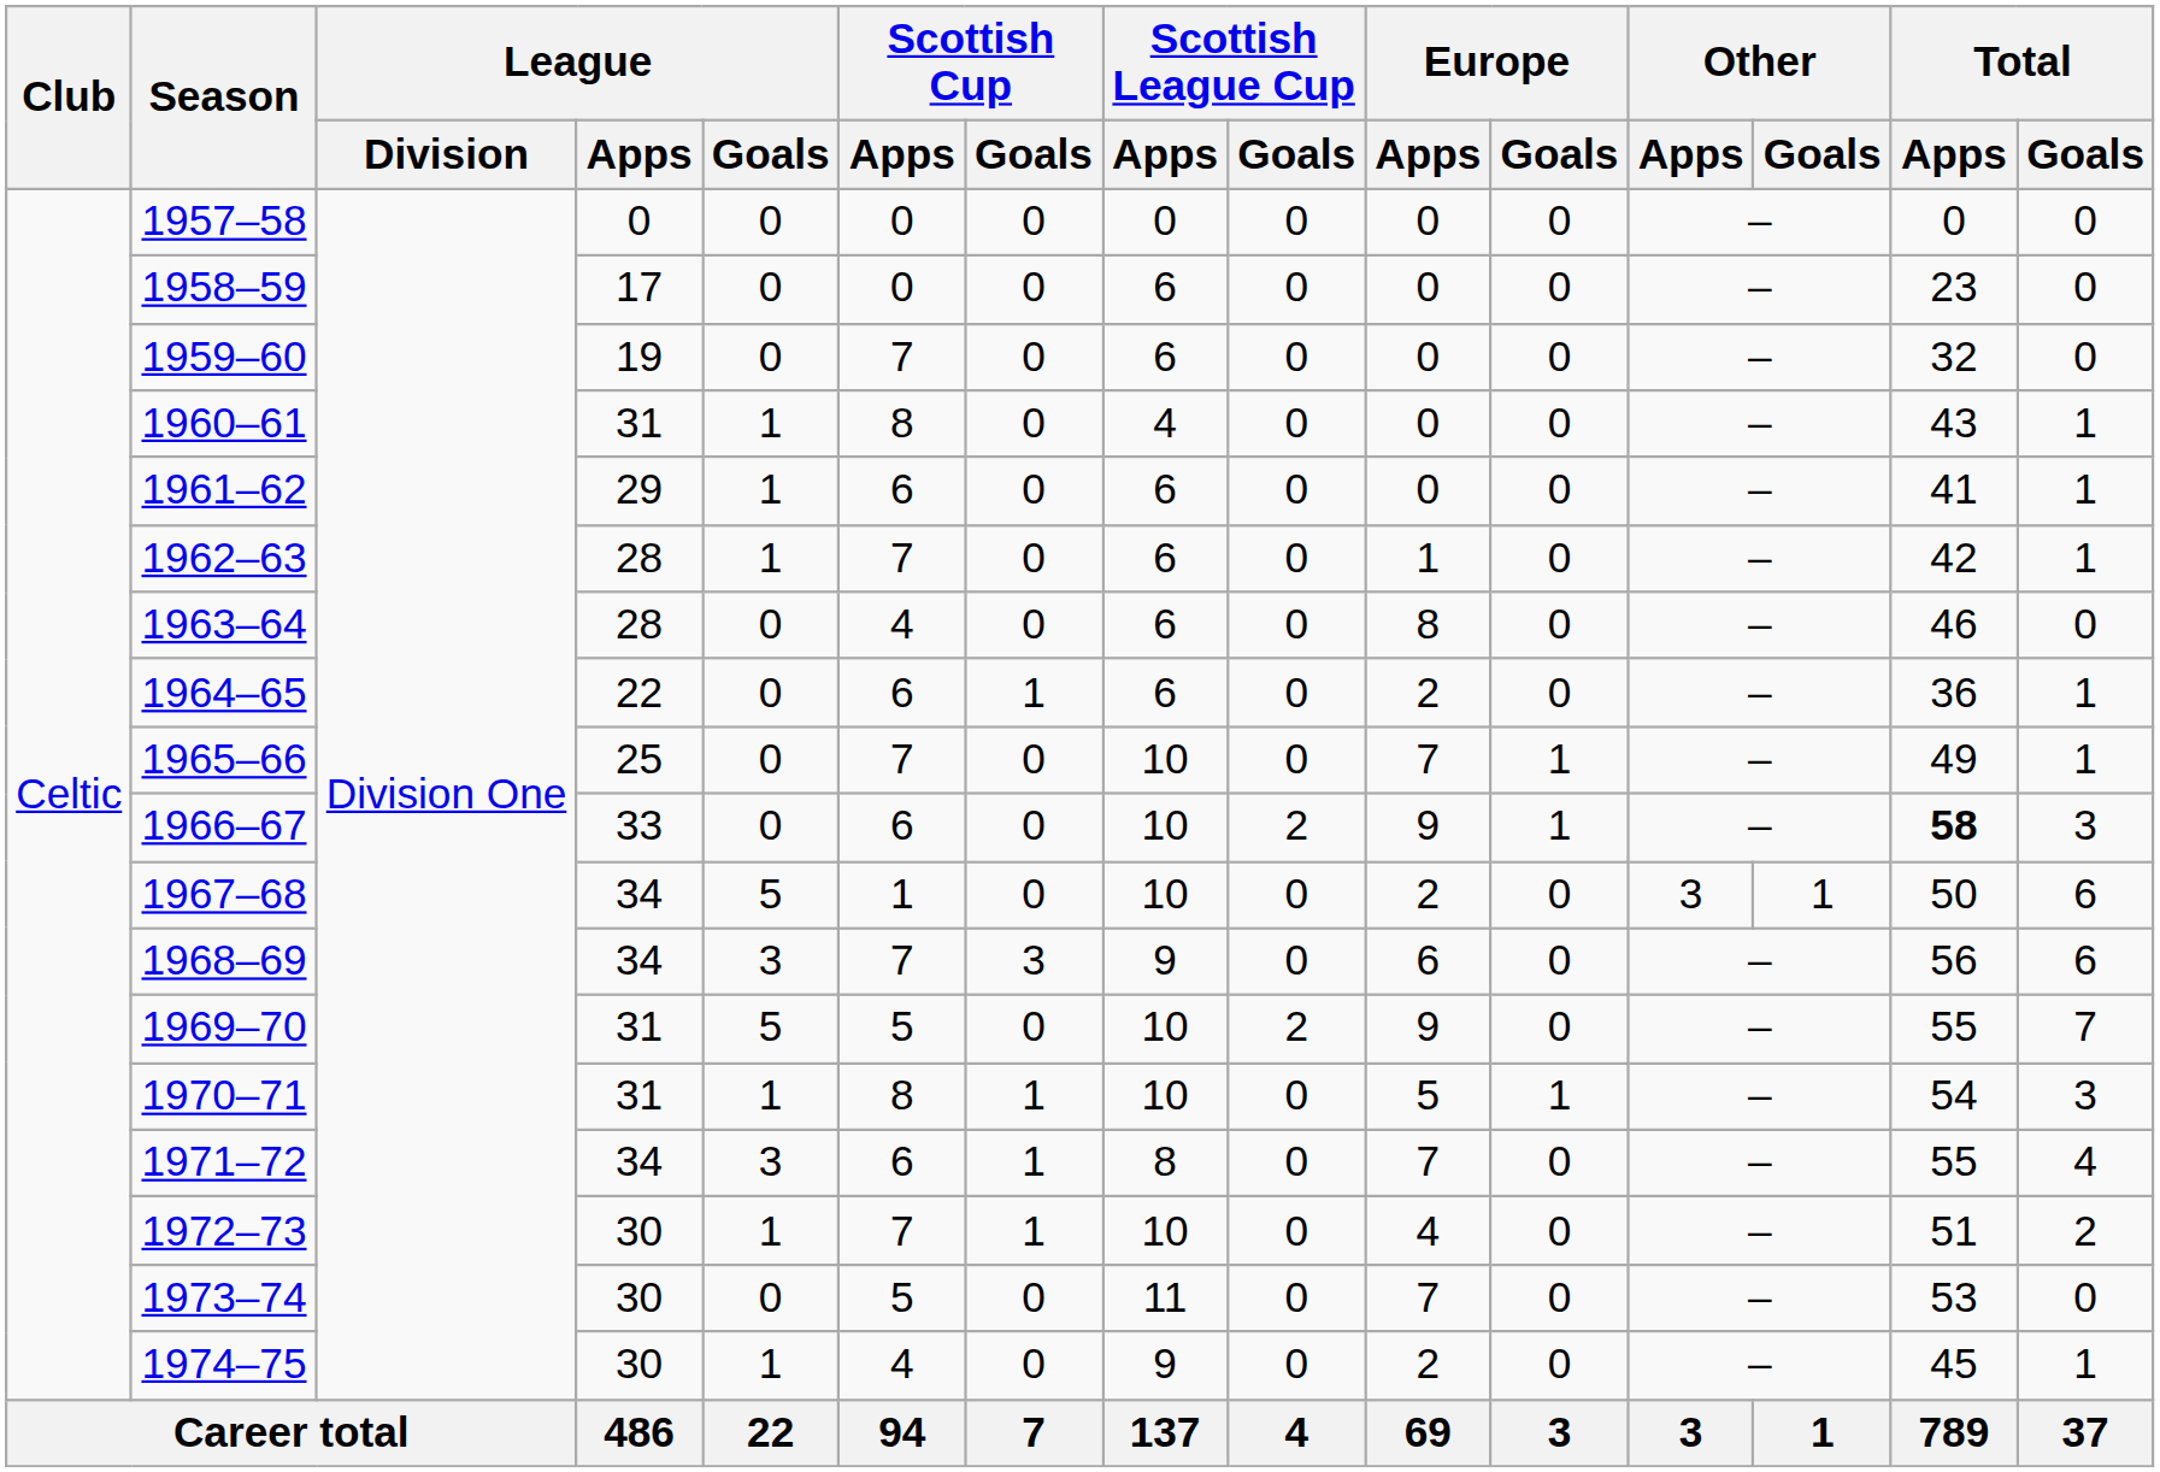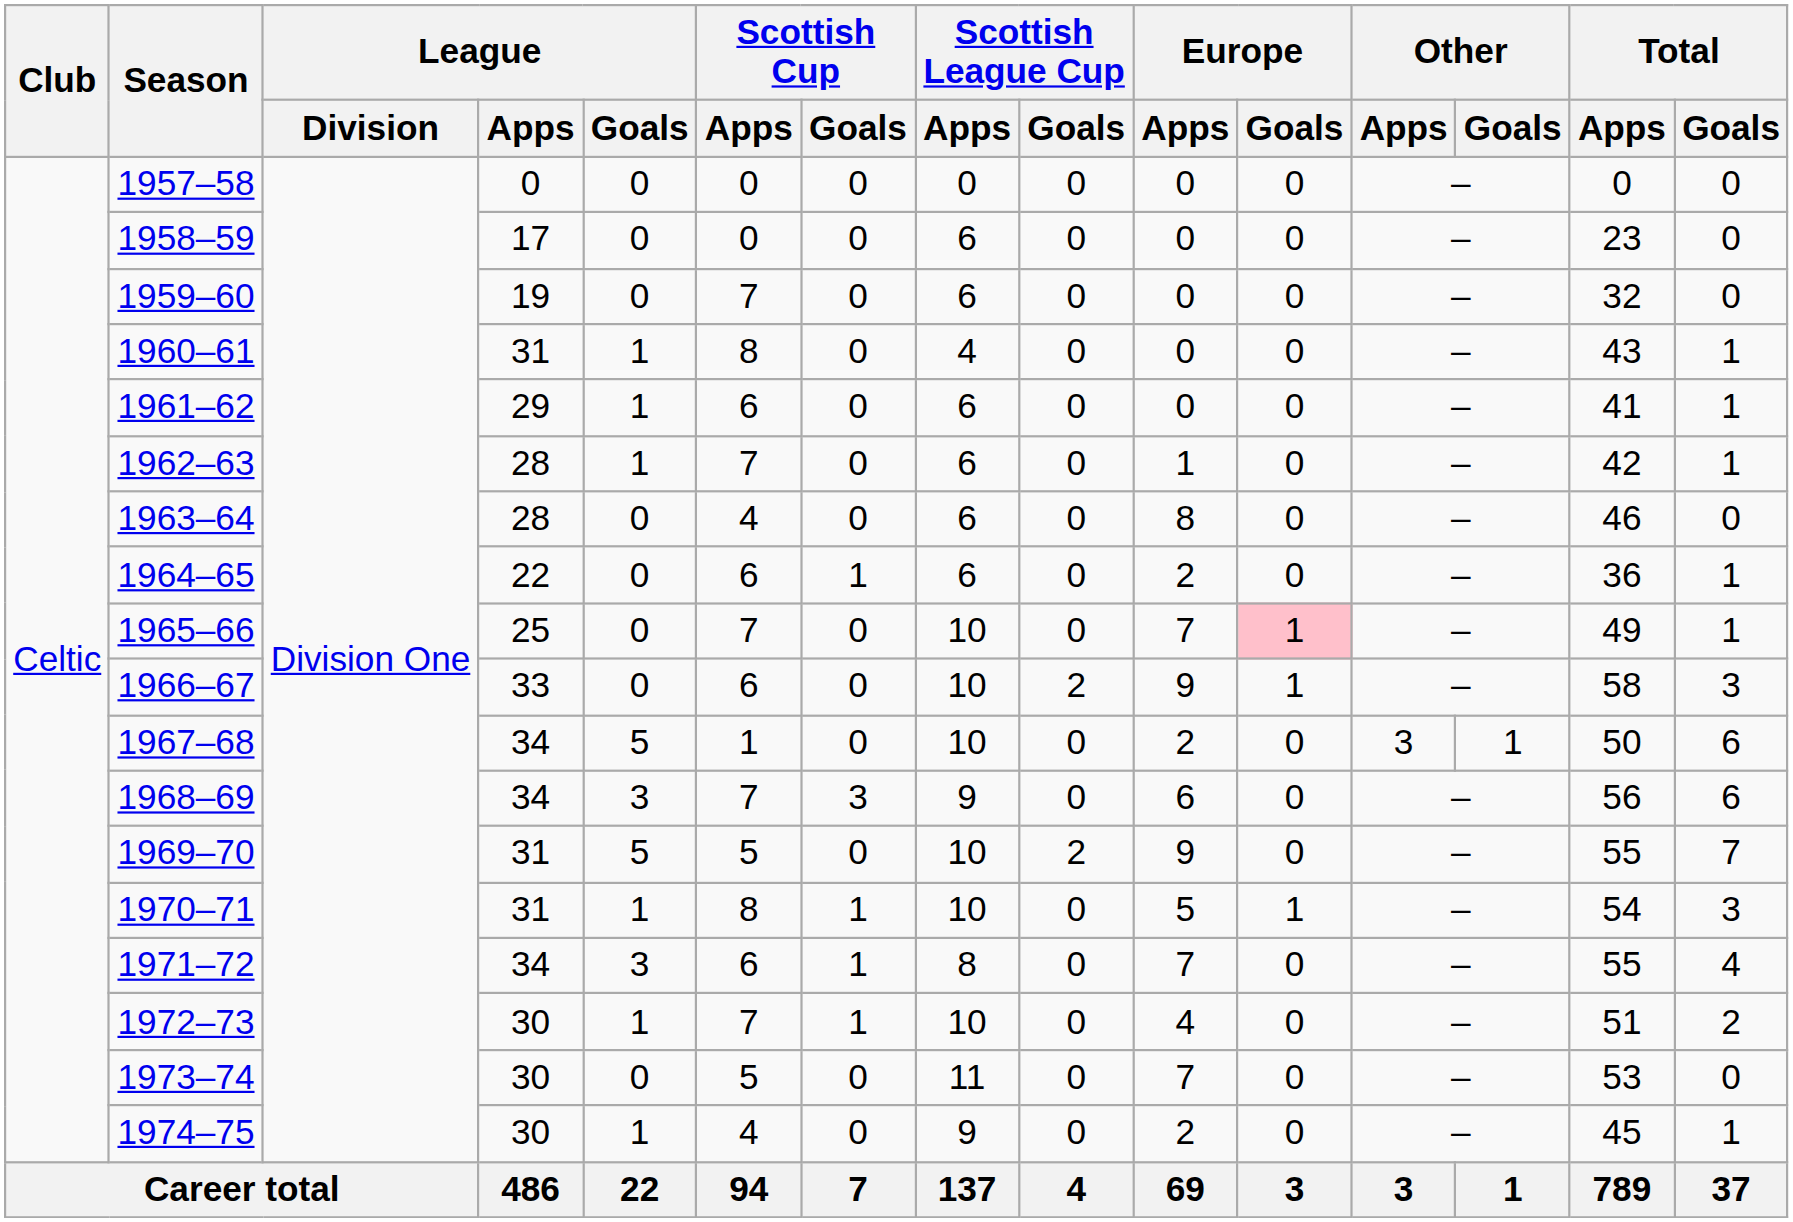1965–66 | Europe / Goals: no background -> pink background
1966–67 | Total / Apps: bold -> normal
